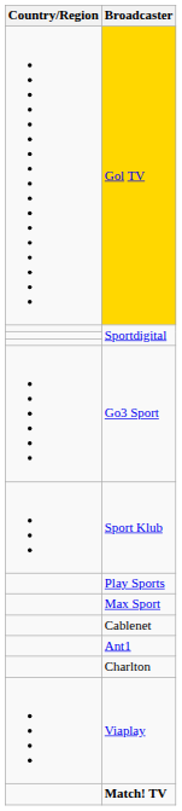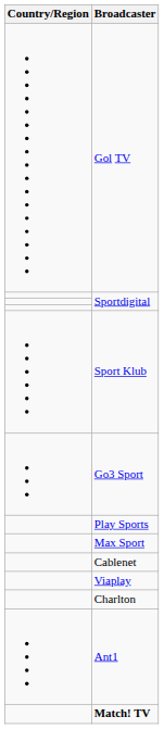row 2 | Broadcaster: gold background -> no background
row 6 | Broadcaster: Go3 Sport -> Sport Klub
row 7 | Broadcaster: Sport Klub -> Go3 Sport
row 11 | Broadcaster: Ant1 -> Viaplay
row 13 | Broadcaster: Viaplay -> Ant1
